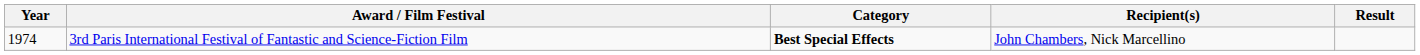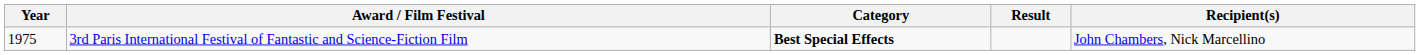columns swapped: Recipient(s) <-> Result
row 2 | Year: 1974 -> 1975
